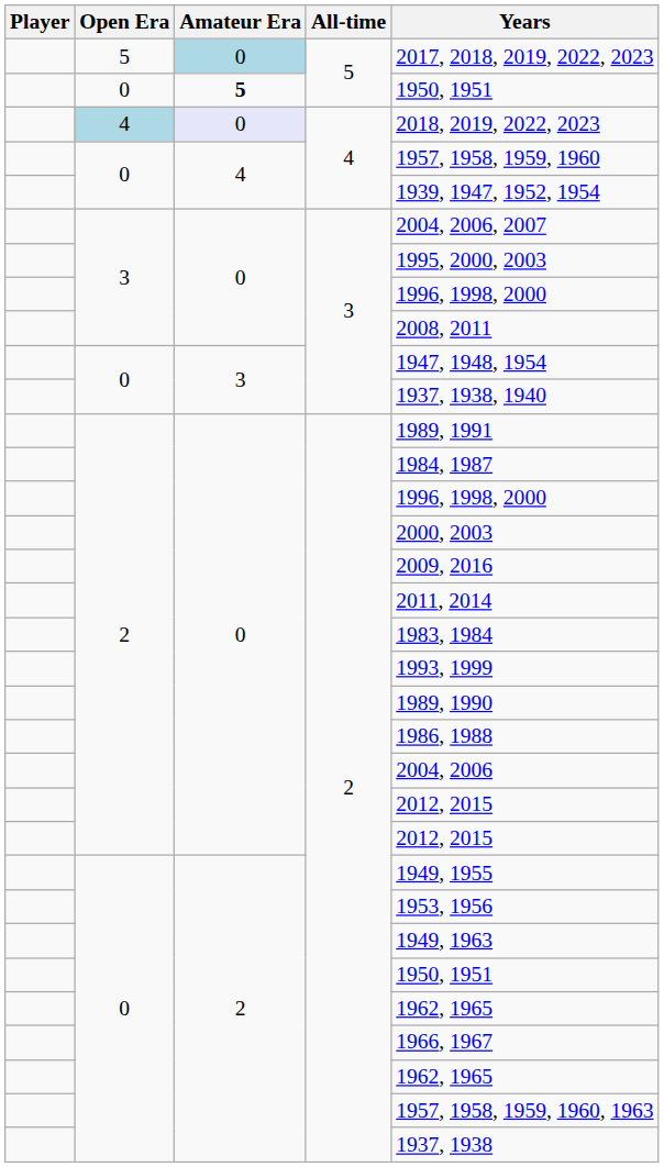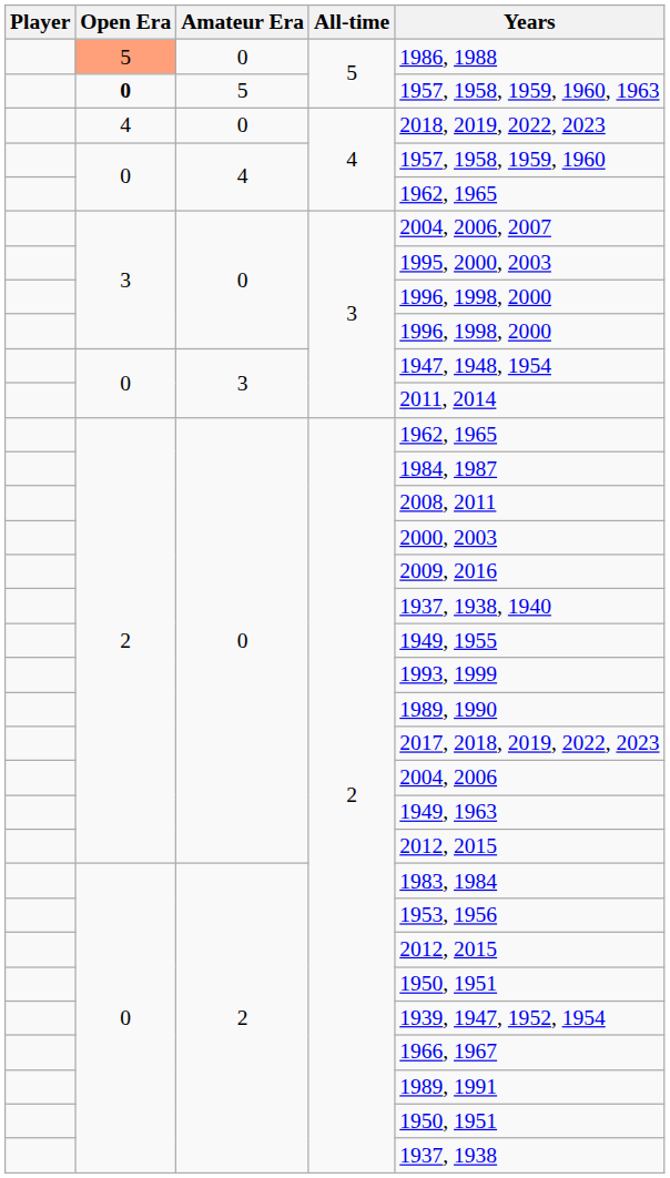row 2 | Open Era: no background -> lightsalmon background
row 2 | Amateur Era: lightblue background -> no background
row 2 | Years: 2017, 2018, 2019, 2022, 2023 -> 1986, 1988
row 3 | Open Era: normal -> bold
row 3 | Amateur Era: bold -> normal
row 3 | Years: 1950, 1951 -> 1957, 1958, 1959, 1960, 1963
row 4 | Open Era: lightblue background -> no background
row 4 | Amateur Era: lavender background -> no background
row 6 | Years: 1939, 1947, 1952, 1954 -> 1962, 1965
row 10 | Years: 2008, 2011 -> 1996, 1998, 2000
row 12 | Years: 1937, 1938, 1940 -> 2011, 2014
row 13 | Years: 1989, 1991 -> 1962, 1965
row 15 | Years: 1996, 1998, 2000 -> 2008, 2011
row 18 | Years: 2011, 2014 -> 1937, 1938, 1940
row 19 | Years: 1983, 1984 -> 1949, 1955
row 22 | Years: 1986, 1988 -> 2017, 2018, 2019, 2022, 2023
row 24 | Years: 2012, 2015 -> 1949, 1963
row 26 | Years: 1949, 1955 -> 1983, 1984
row 28 | Years: 1949, 1963 -> 2012, 2015
row 30 | Years: 1962, 1965 -> 1939, 1947, 1952, 1954
row 32 | Years: 1962, 1965 -> 1989, 1991
row 33 | Years: 1957, 1958, 1959, 1960, 1963 -> 1950, 1951
